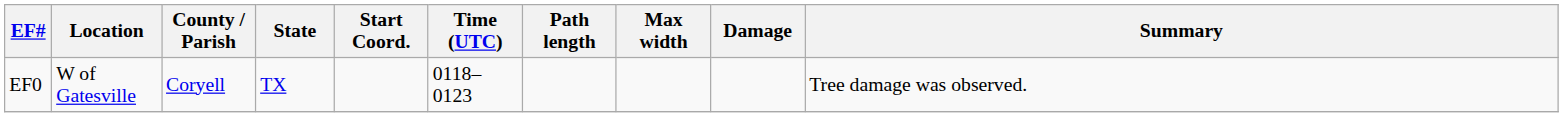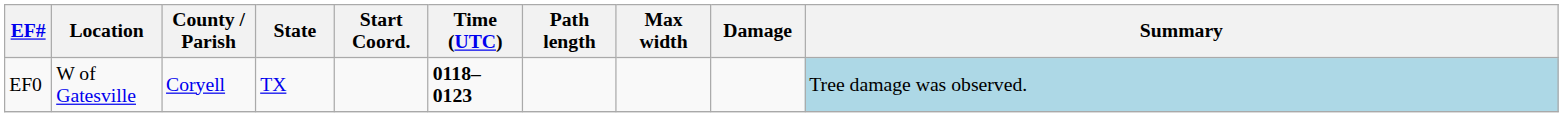EF0 | Time (UTC): normal -> bold
EF0 | Summary: no background -> lightblue background
